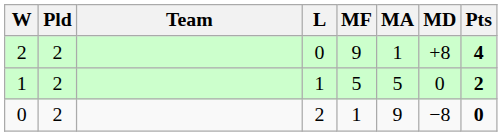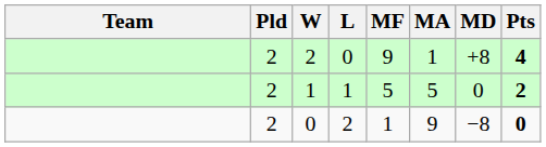columns swapped: Team <-> W
